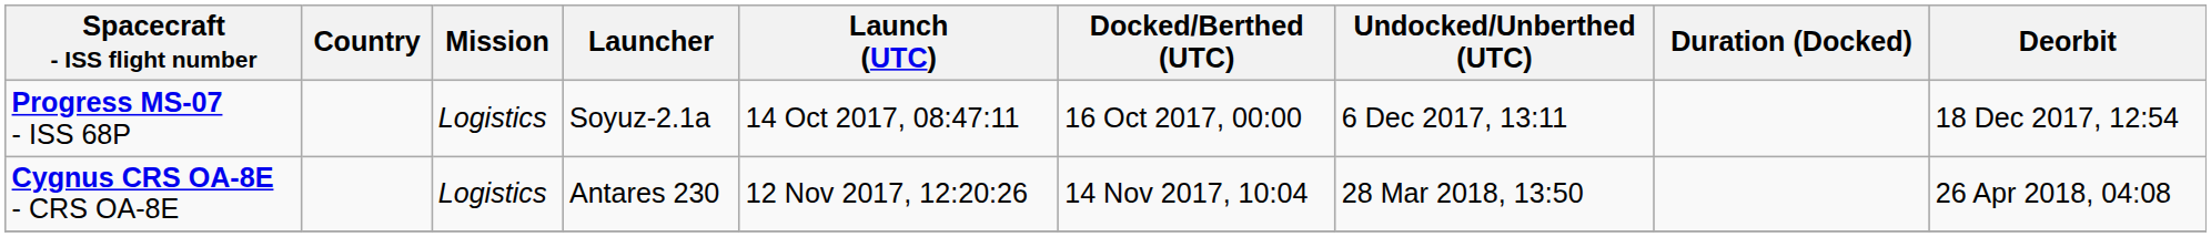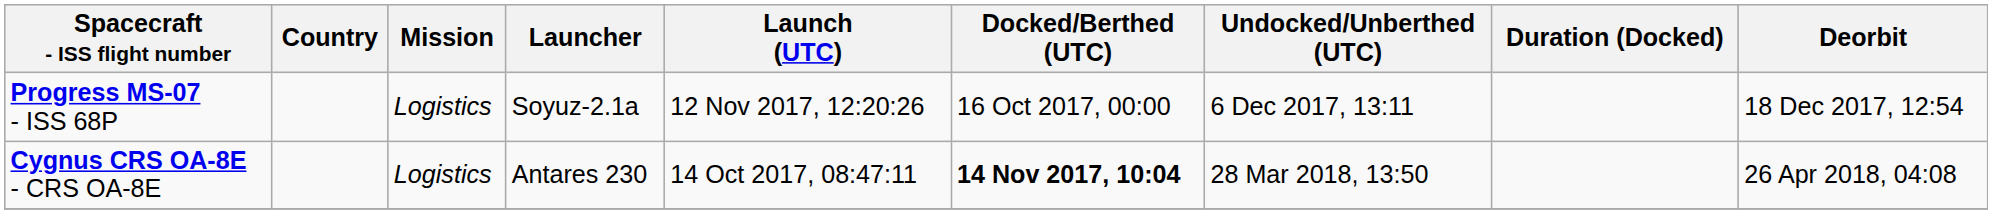Progress MS-07 - ISS 68P | Launch (UTC): 14 Oct 2017, 08:47:11 -> 12 Nov 2017, 12:20:26
Cygnus CRS OA-8E - CRS OA-8E | Launch (UTC): 12 Nov 2017, 12:20:26 -> 14 Oct 2017, 08:47:11
Cygnus CRS OA-8E - CRS OA-8E | Docked/Berthed (UTC): normal -> bold
